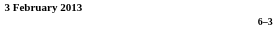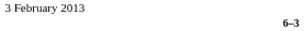3 February 2013 | column 1: bold -> normal
